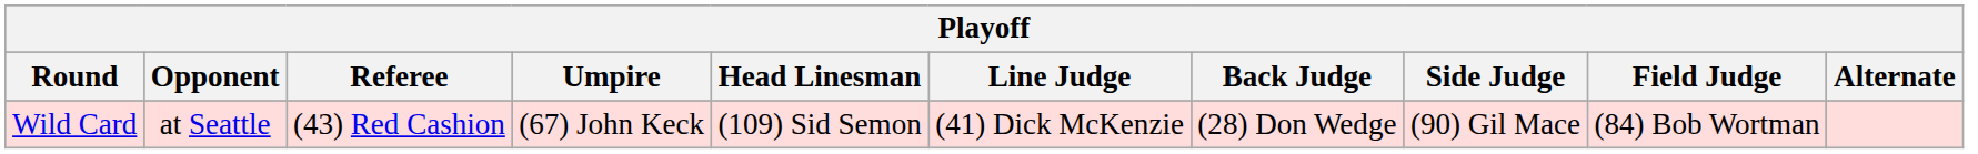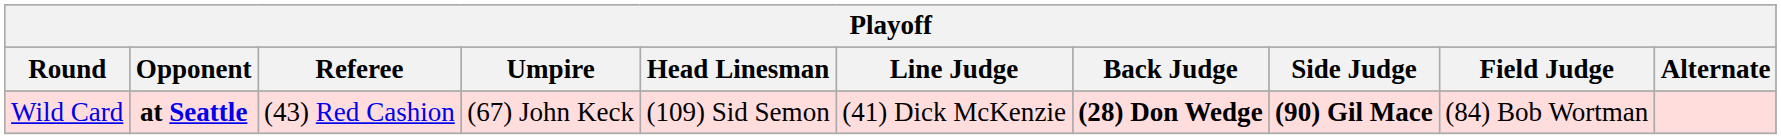Wild Card | Opponent: normal -> bold
Wild Card | Back Judge: normal -> bold
Wild Card | Side Judge: normal -> bold
